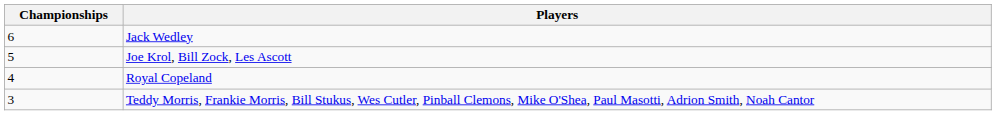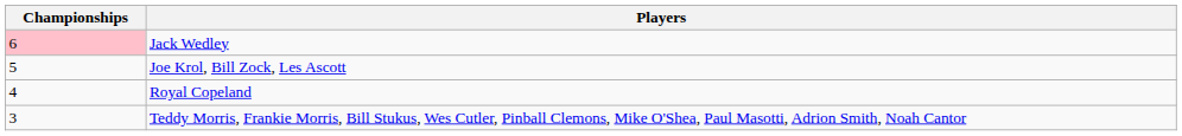Jack Wedley | Championships: no background -> pink background
